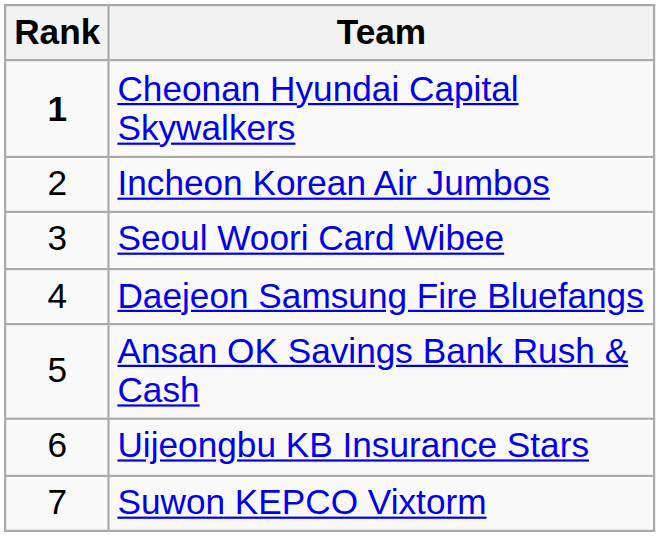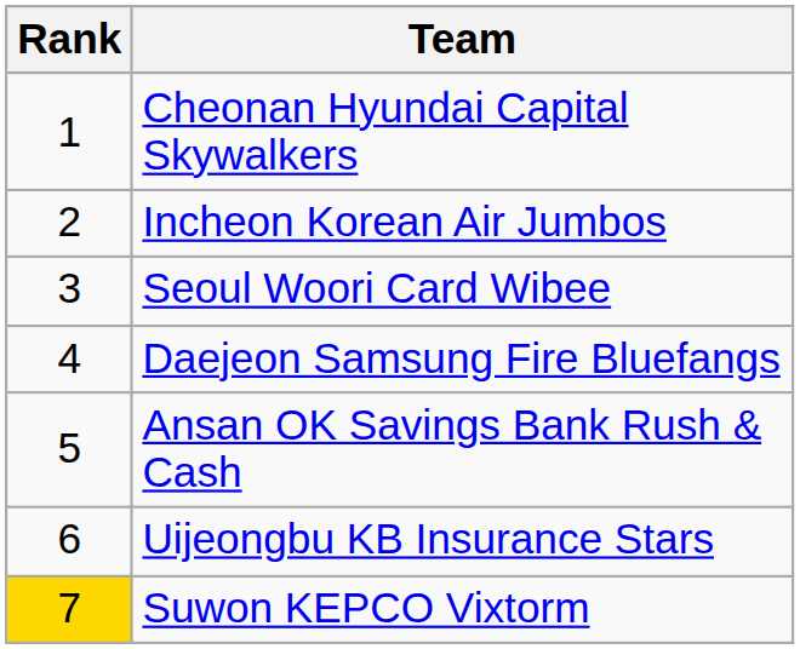Cheonan Hyundai Capital Skywalkers | Rank: bold -> normal
Suwon KEPCO Vixtorm | Rank: no background -> gold background
